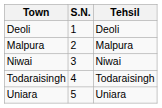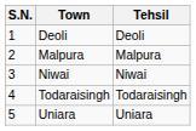columns swapped: S.N. <-> Town
